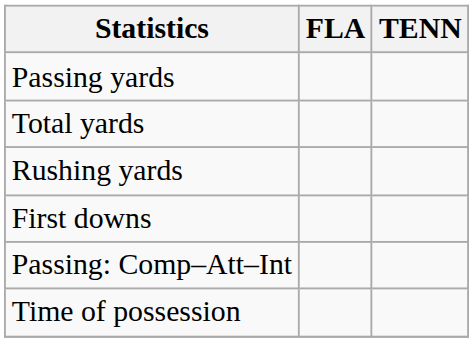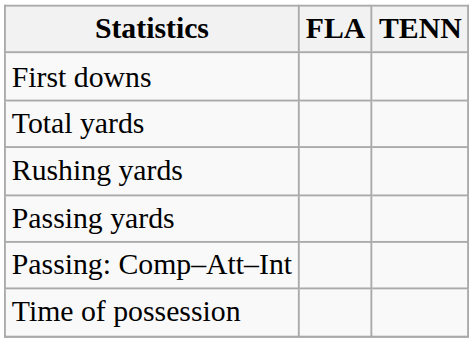rows swapped: First downs <-> Passing yards
